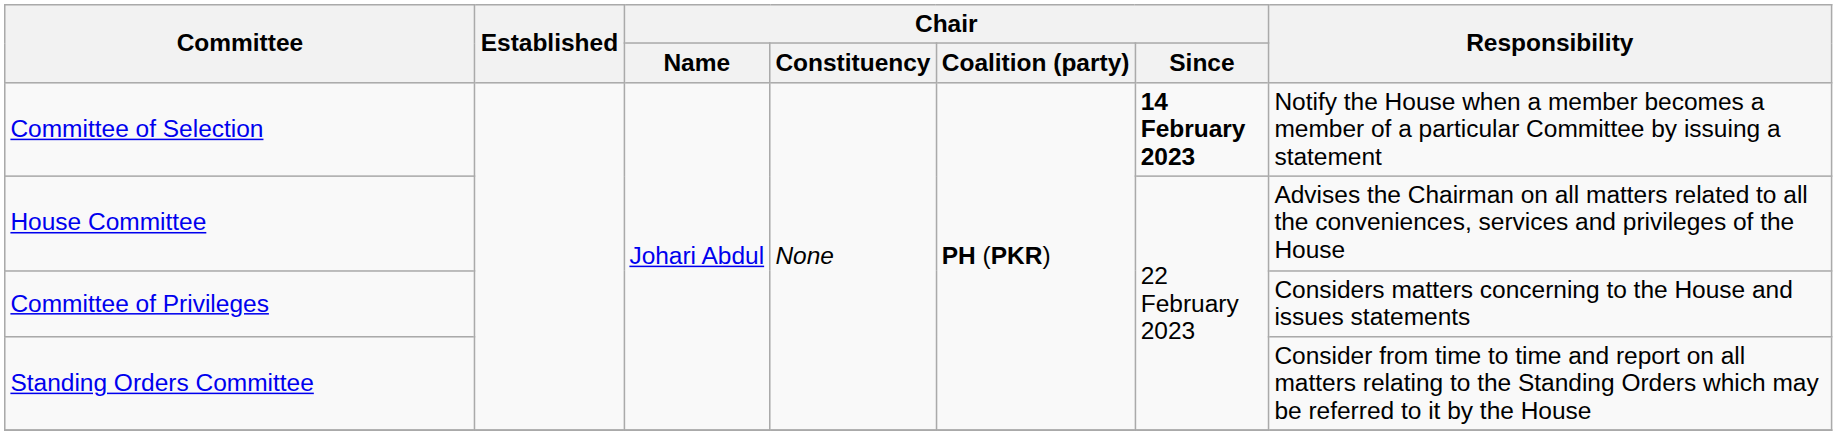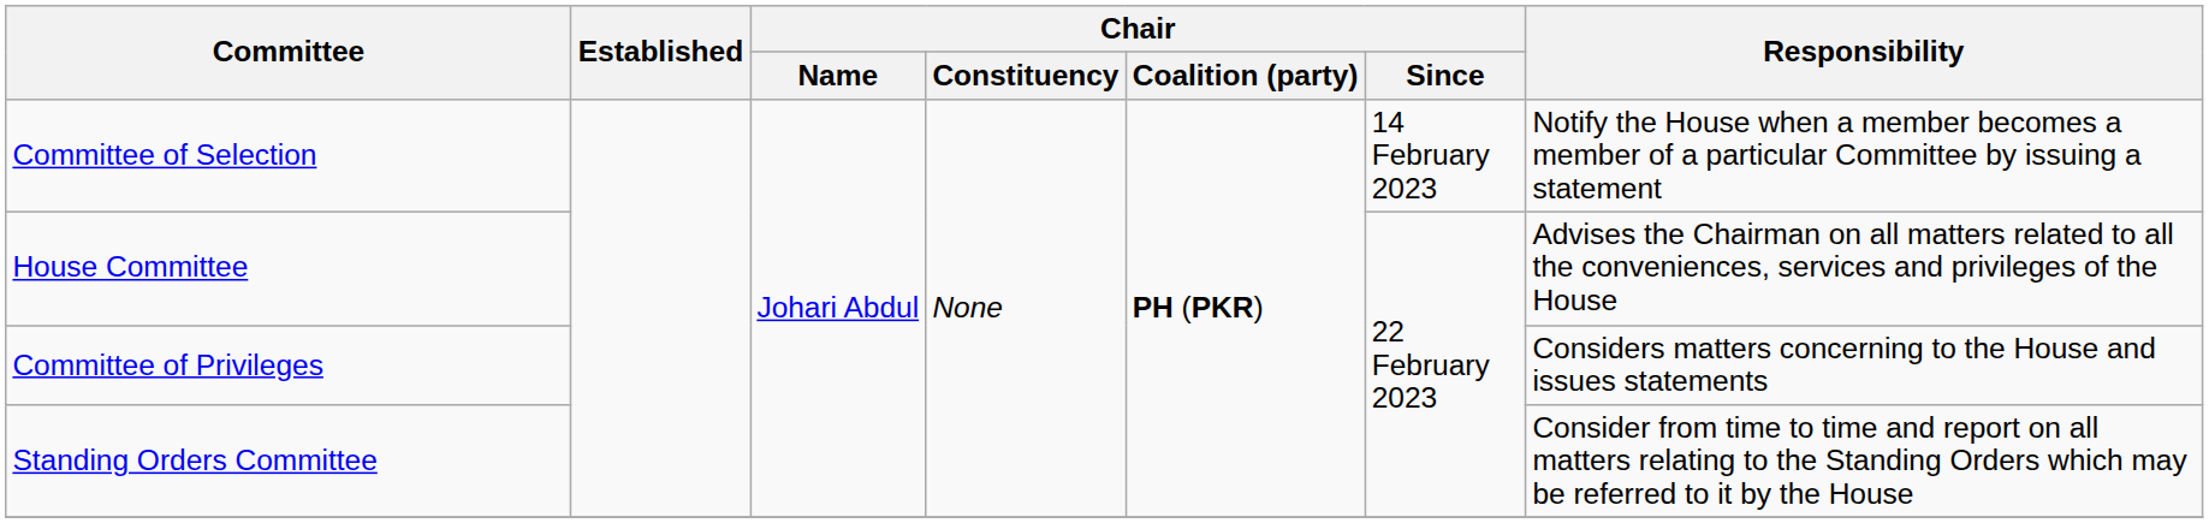Committee of Selection | Chair / Since: bold -> normal
